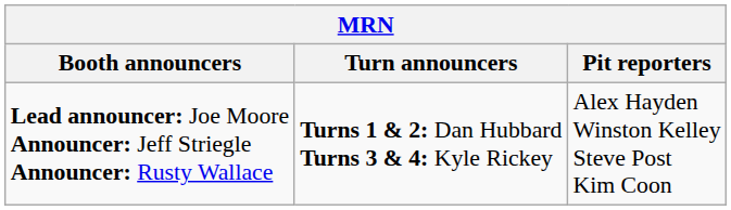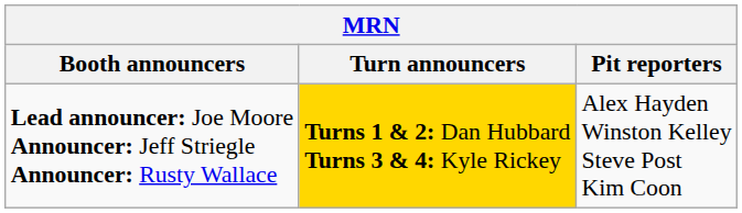row 3 | Turn announcers: no background -> gold background
